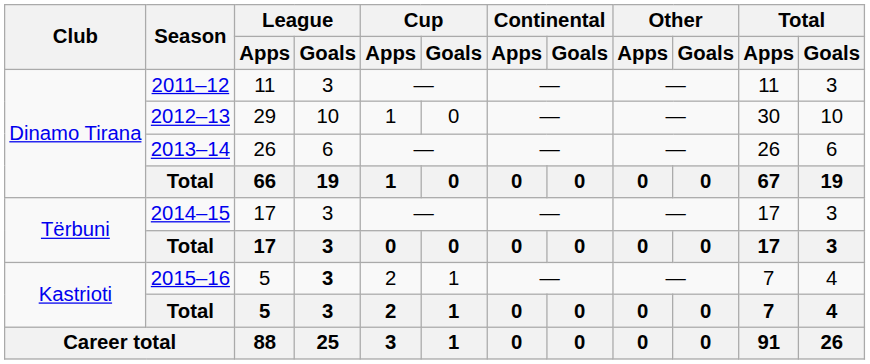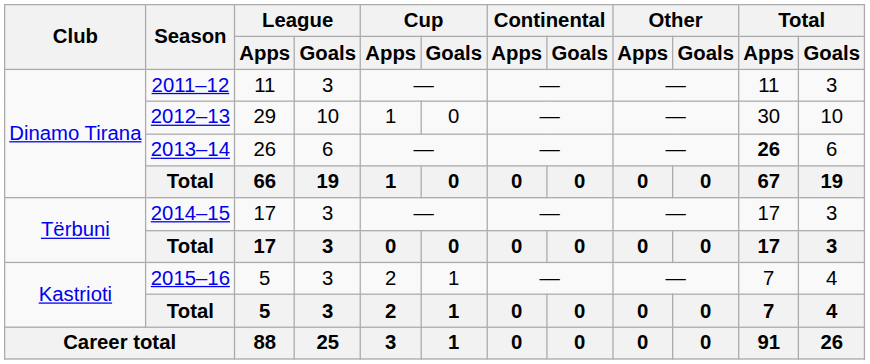2013–14 | Total / Apps: normal -> bold
2015–16 | League / Goals: bold -> normal
